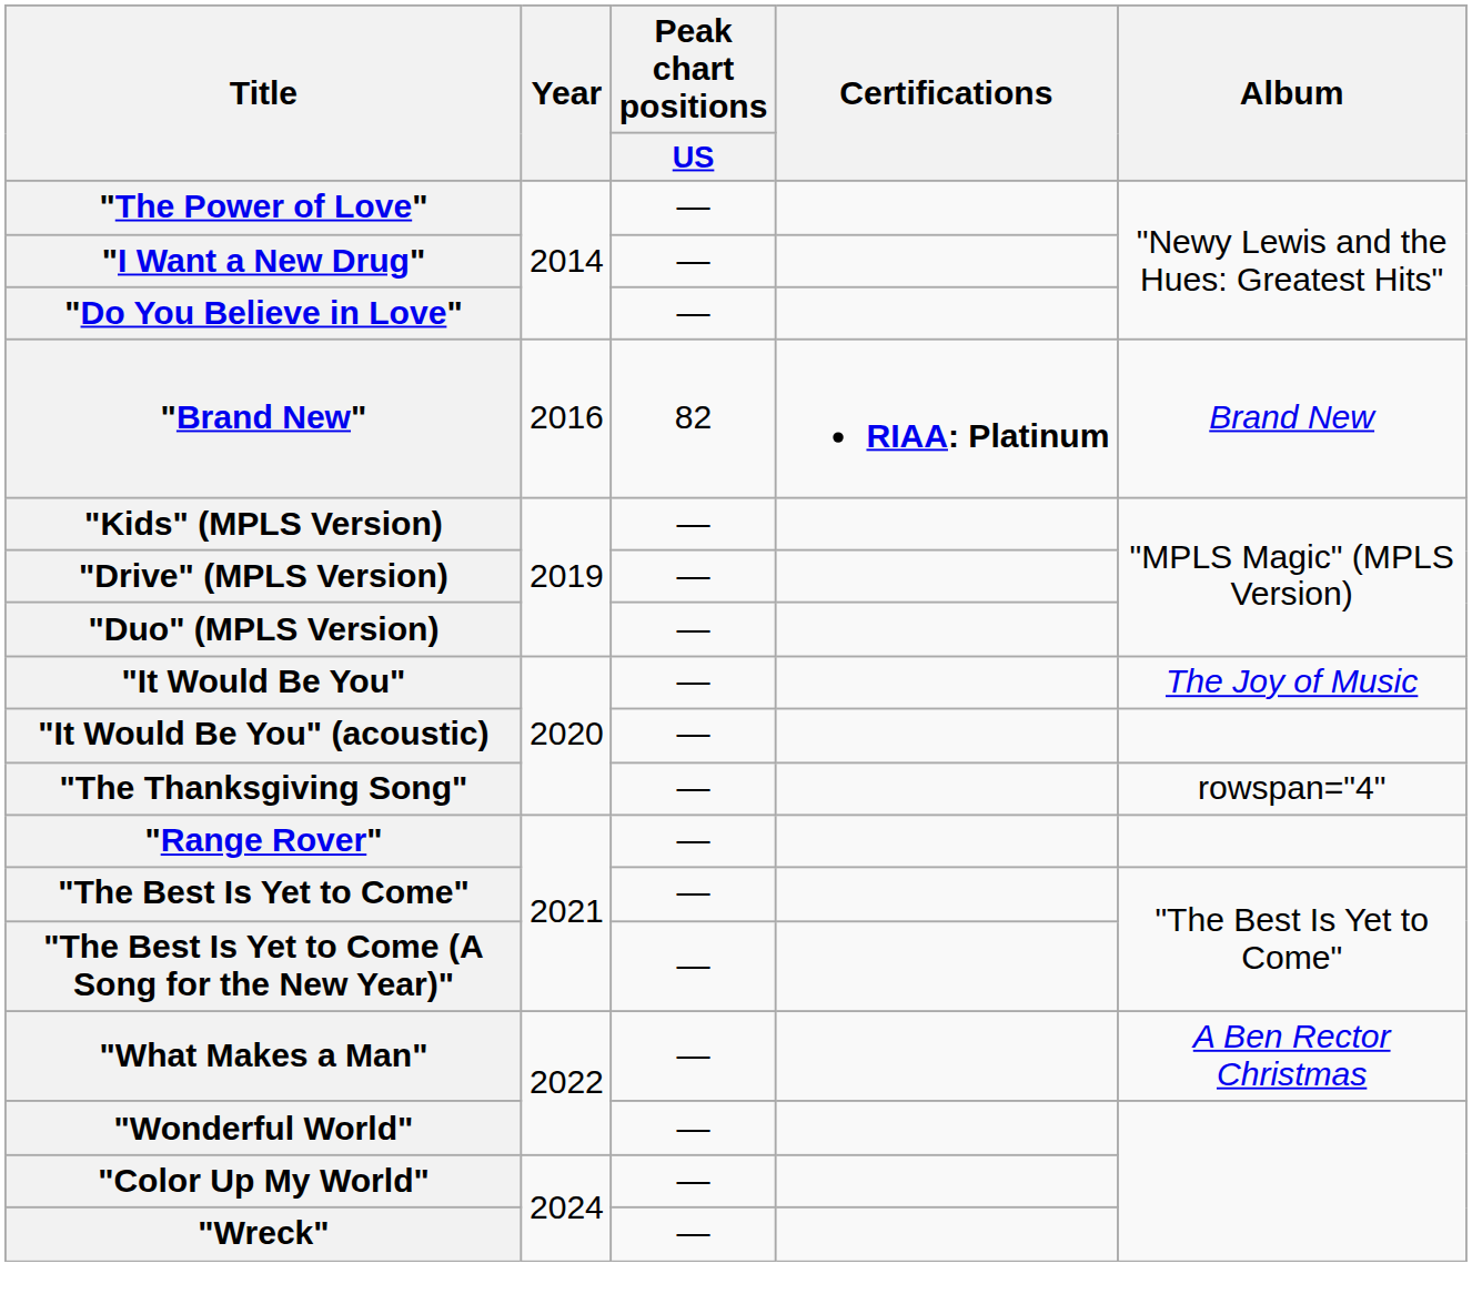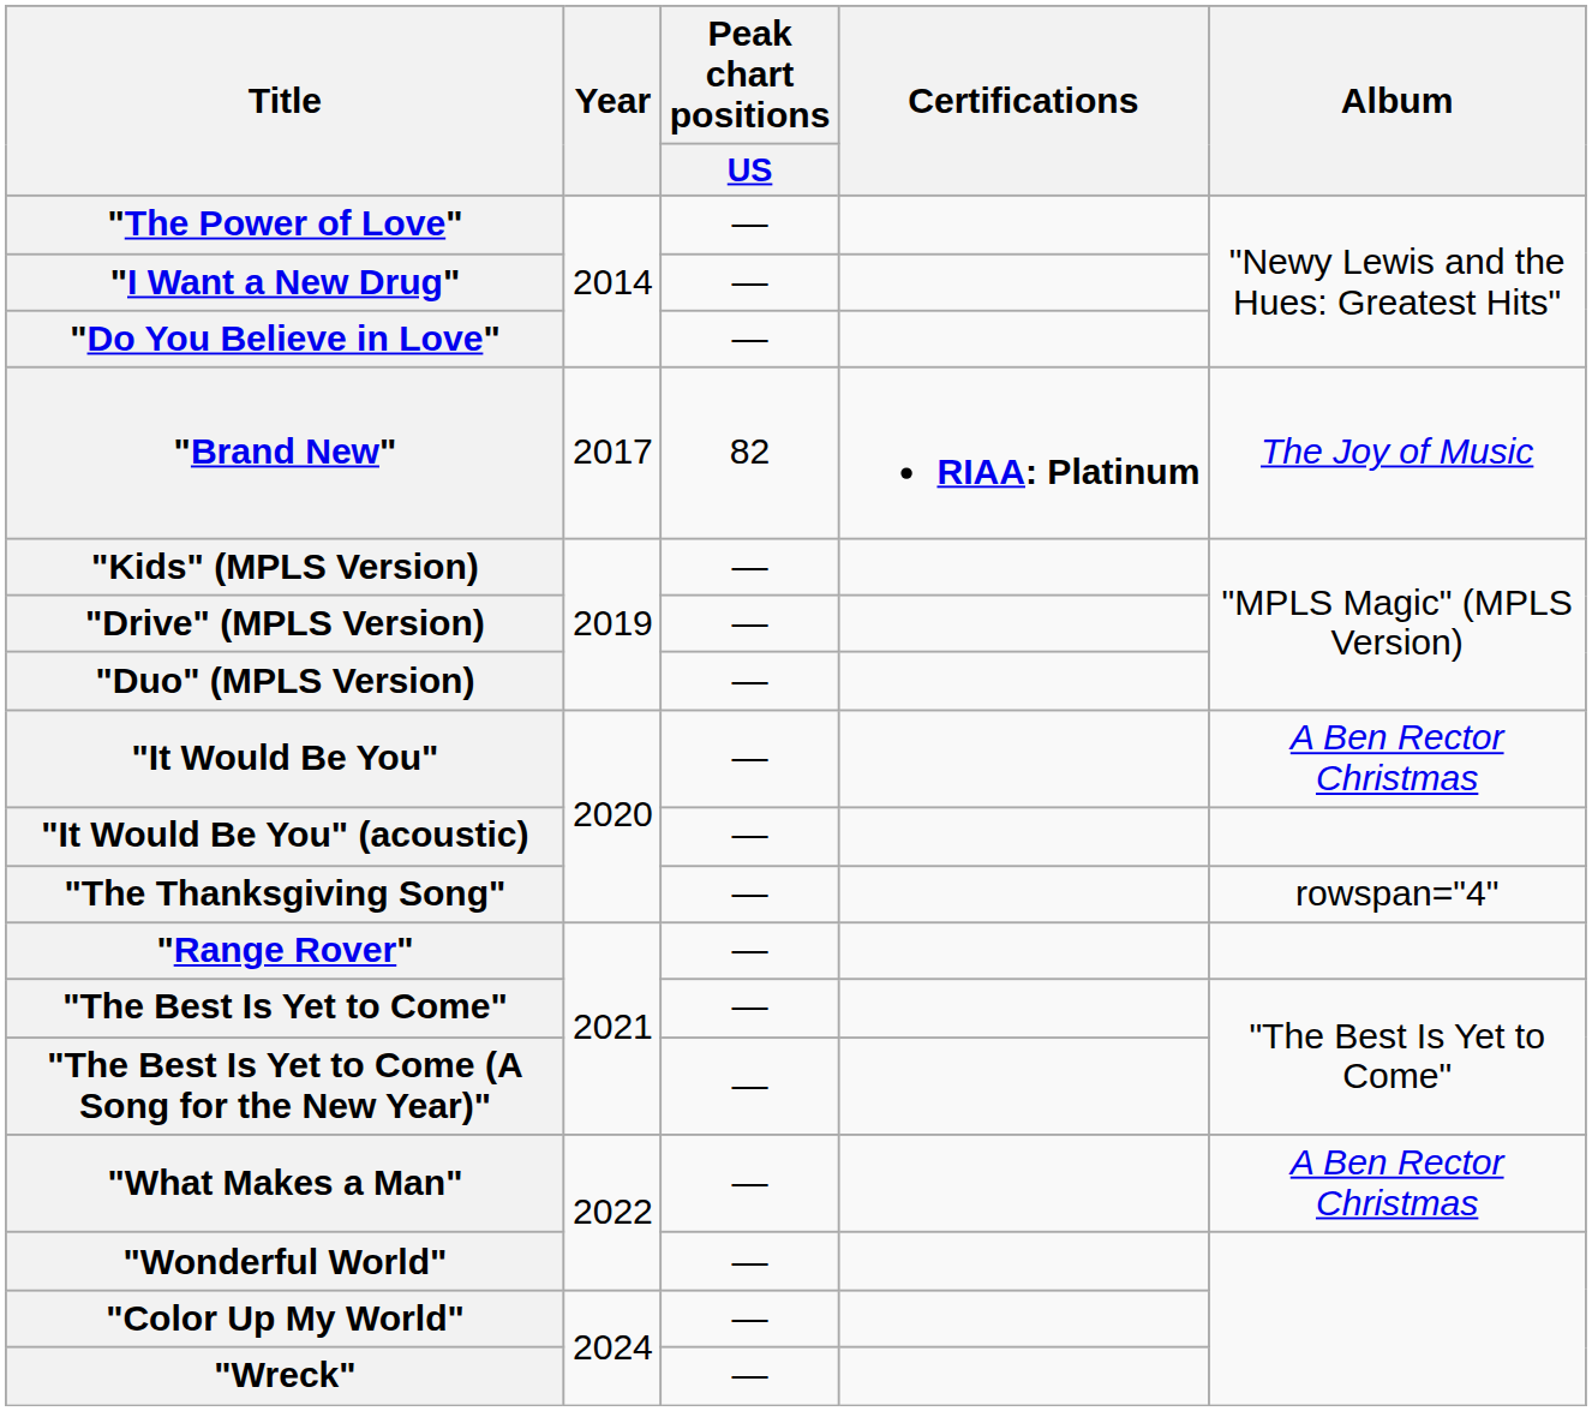"Brand New" | Year: 2016 -> 2017
"Brand New" | Album: Brand New -> The Joy of Music
"It Would Be You" | Album: The Joy of Music -> A Ben Rector Christmas
